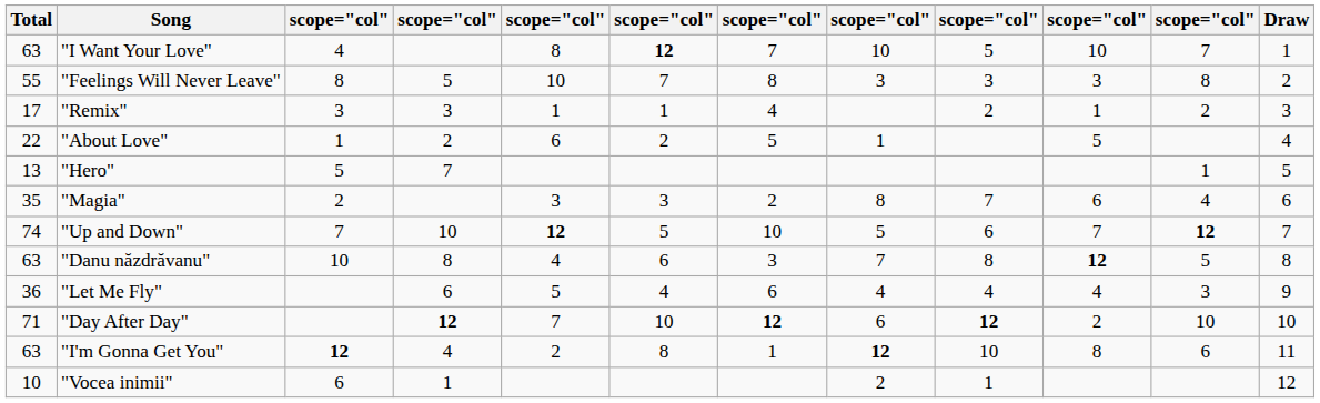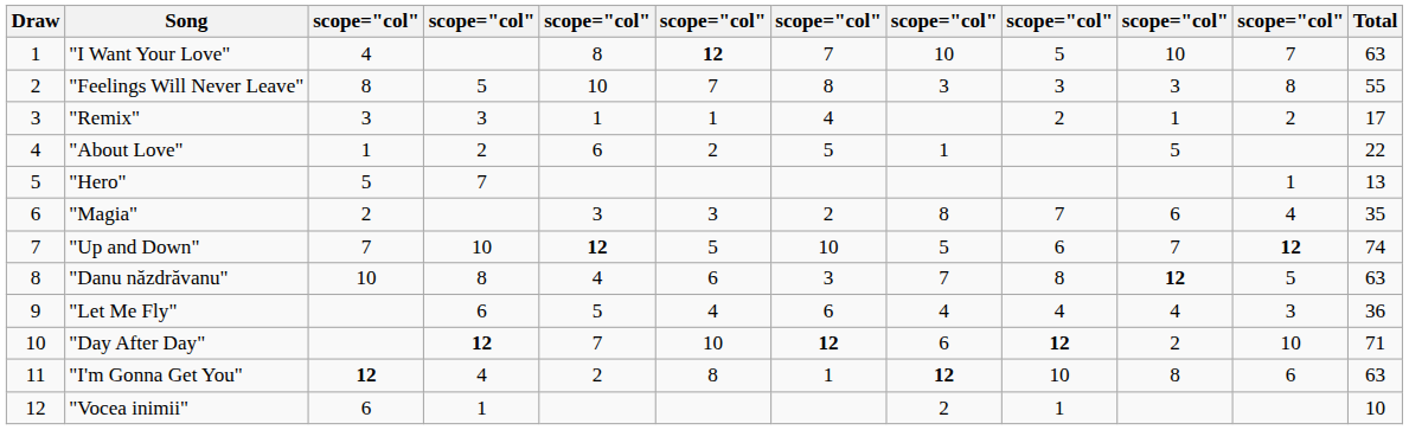columns swapped: Draw <-> Total
